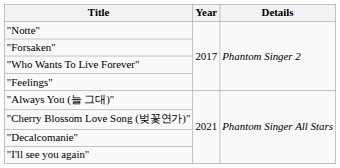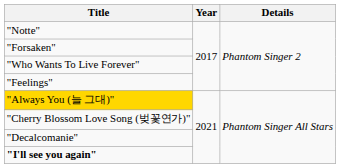"Always You (늘 그대)" | Title: no background -> gold background
"I'll see you again" | Title: normal -> bold
